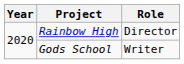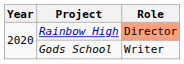Rainbow High | Role: no background -> lightsalmon background
